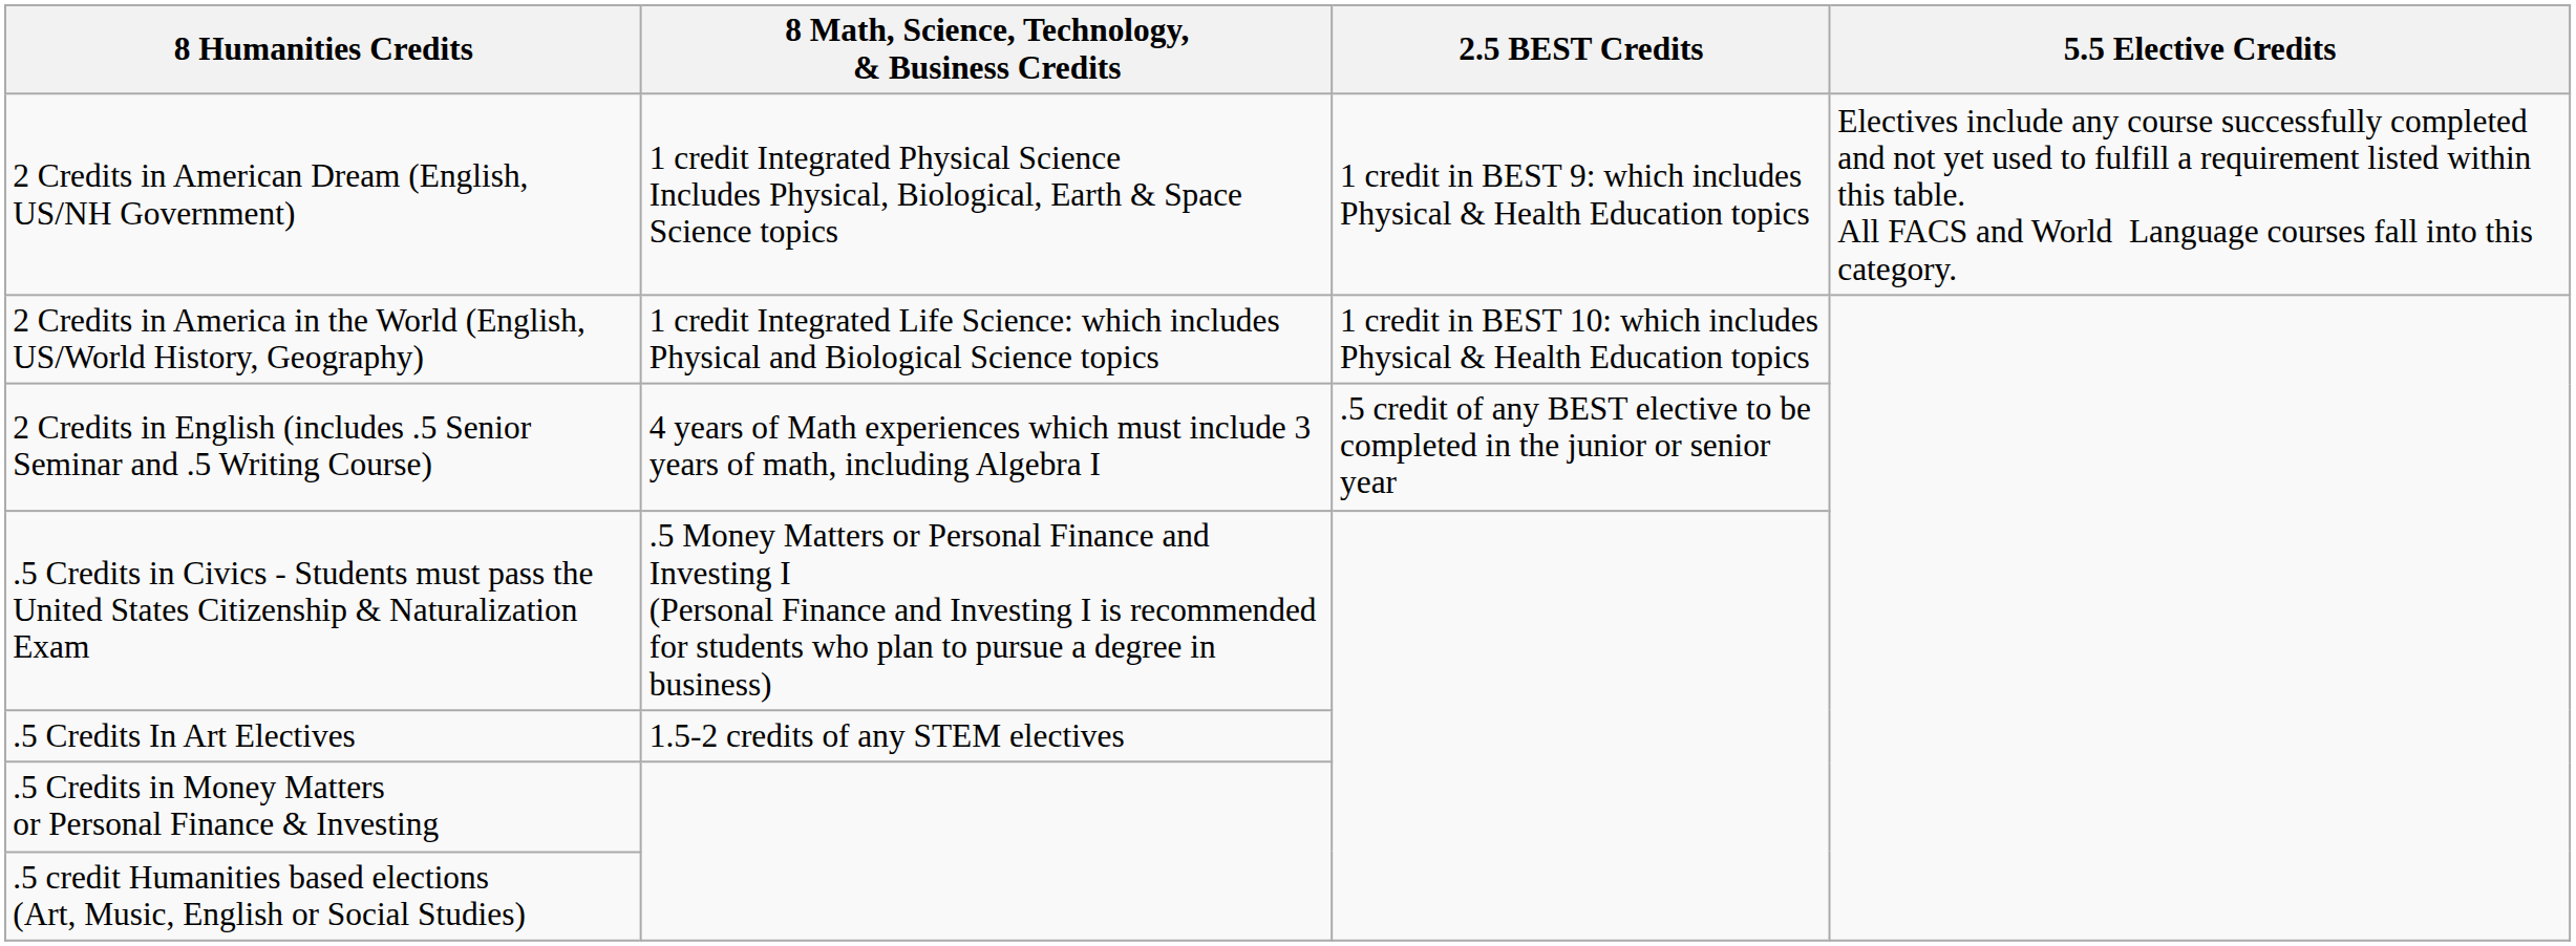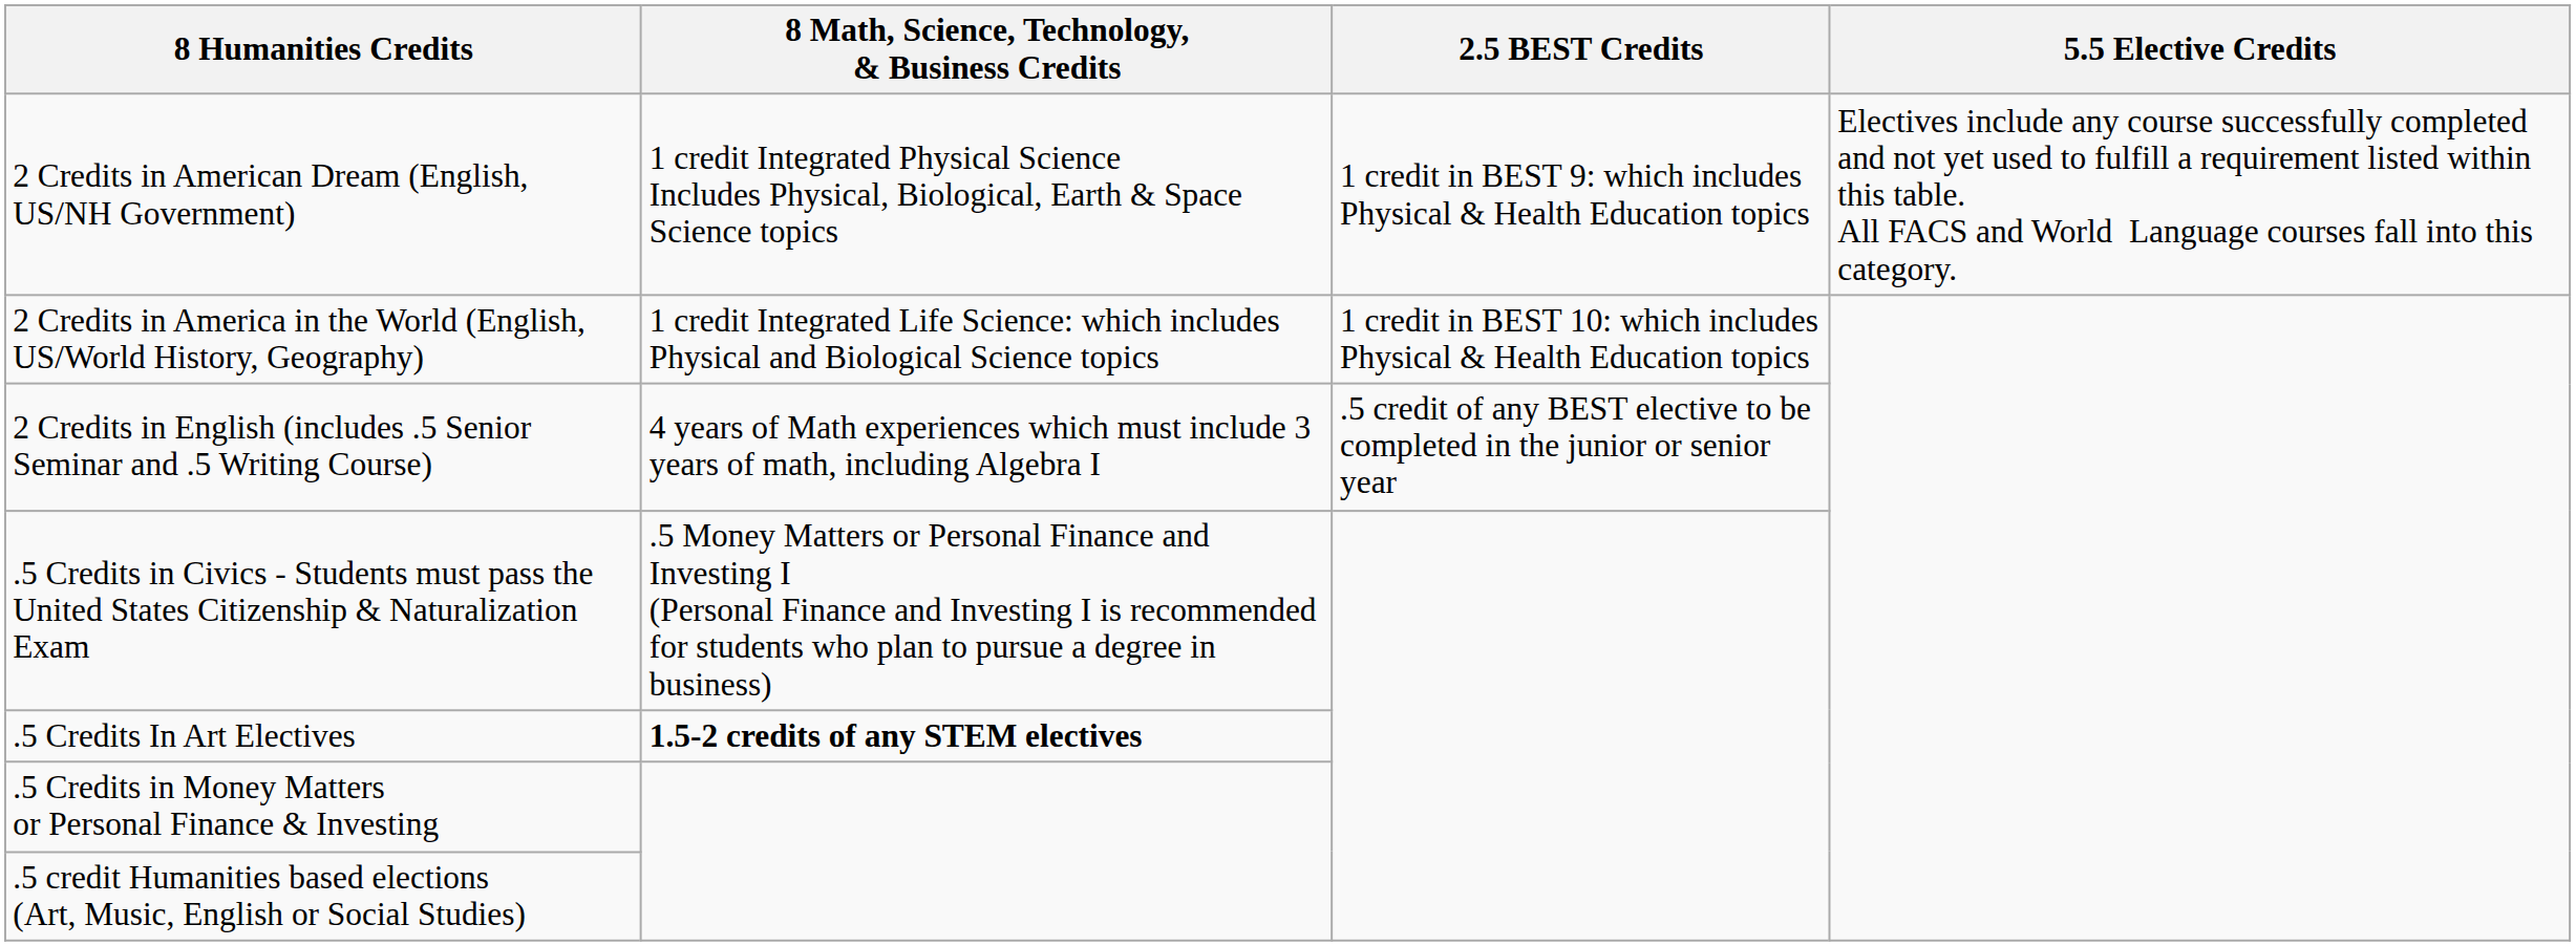.5 Credits In Art Electives | 8 Math, Science, Technology, & Business Credits: normal -> bold
